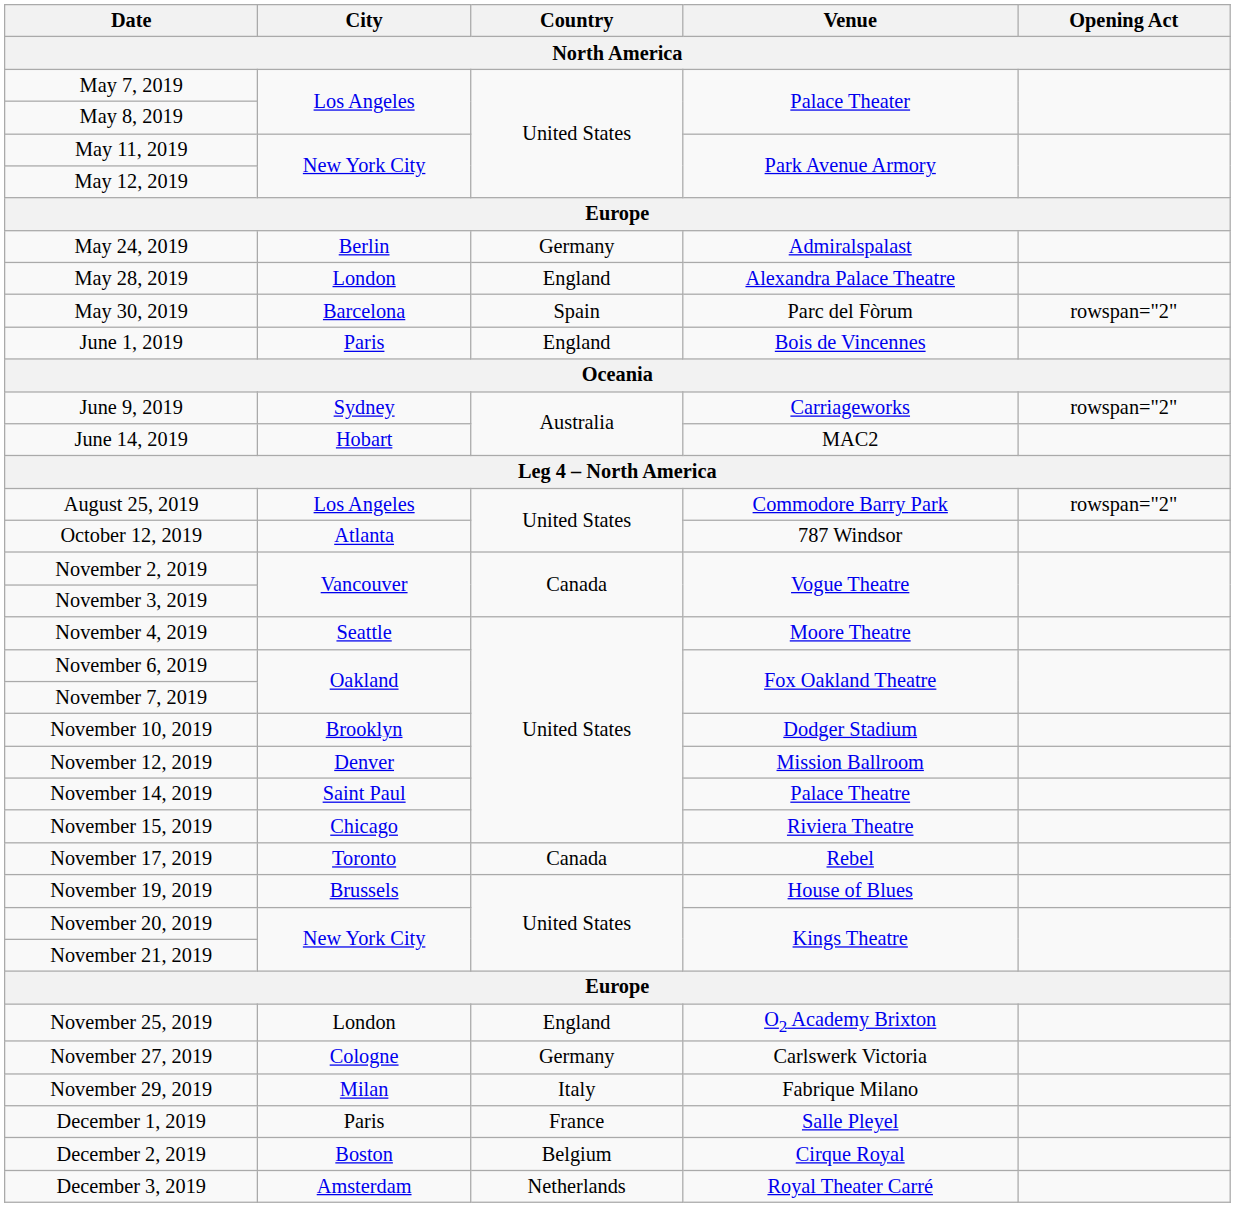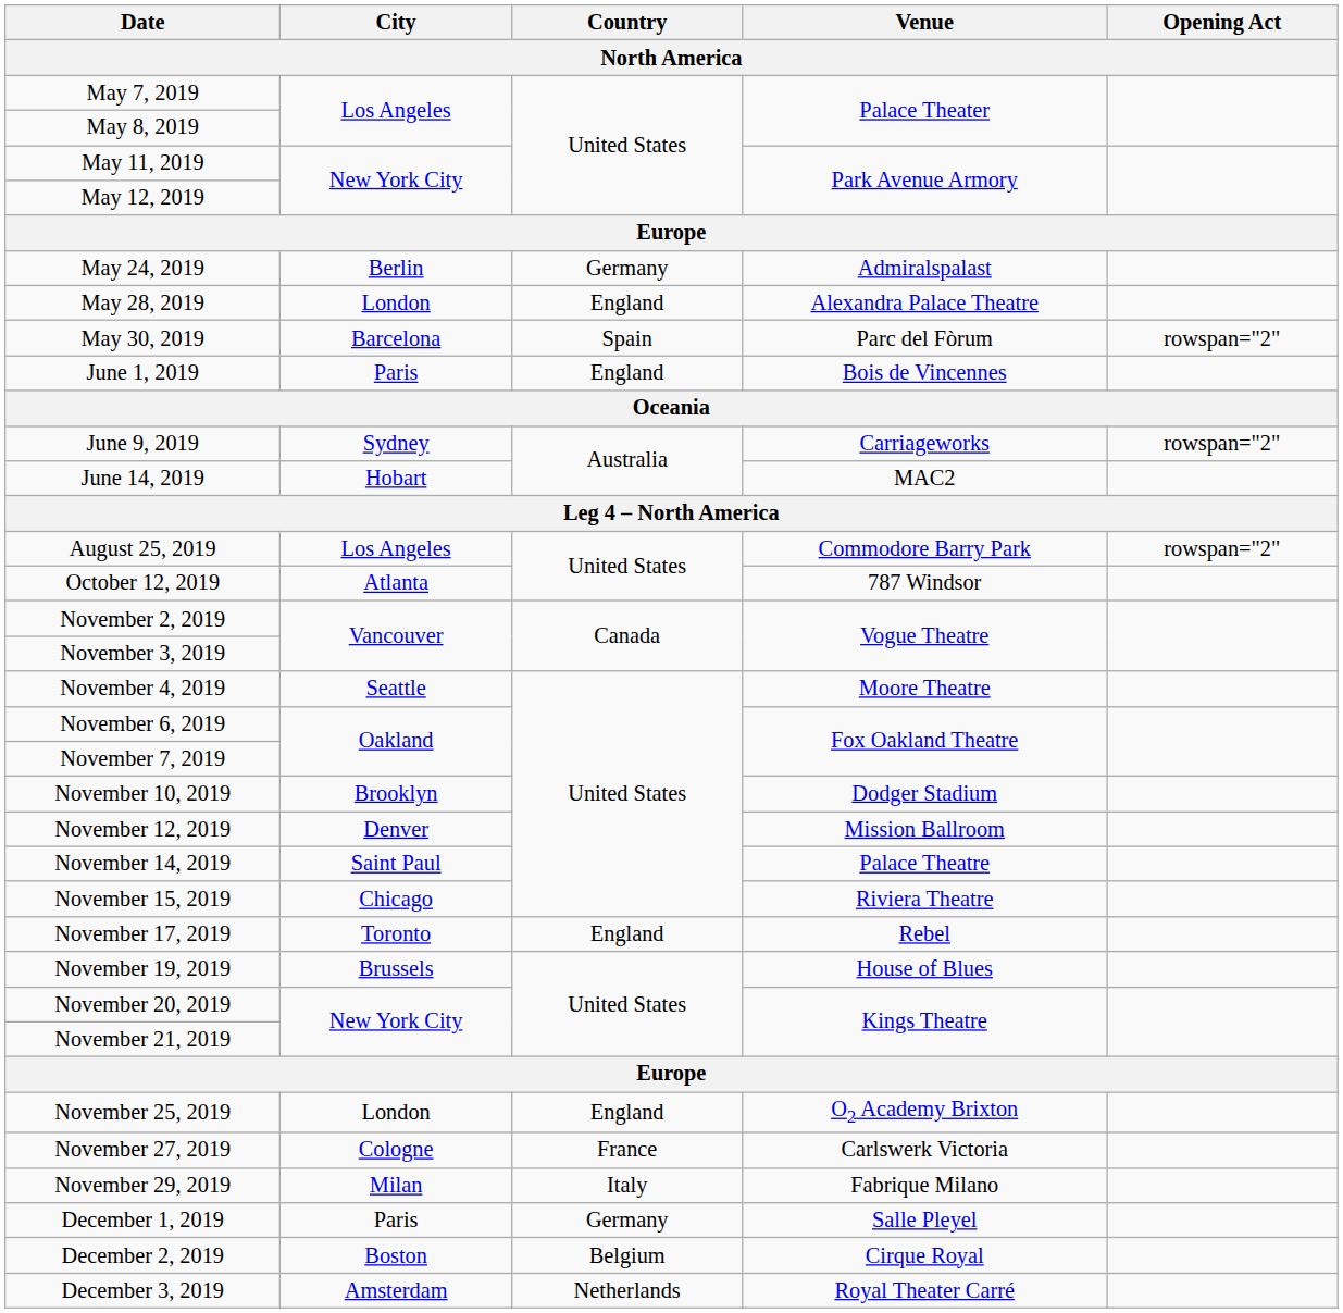November 17, 2019 | Country: Canada -> England
November 27, 2019 | Country: Germany -> France
December 1, 2019 | Country: France -> Germany
